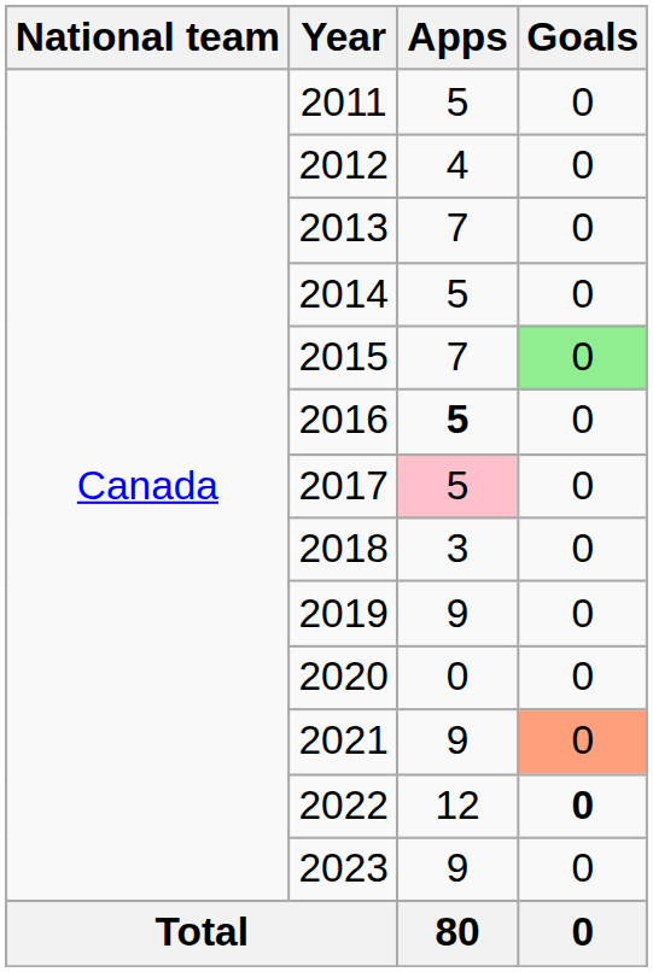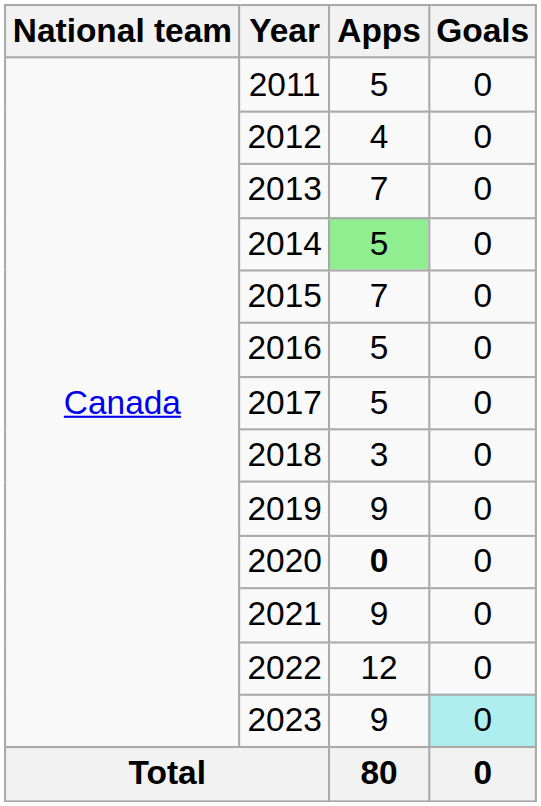2014 | Apps: no background -> lightgreen background
2015 | Goals: lightgreen background -> no background
2016 | Apps: bold -> normal
2017 | Apps: pink background -> no background
2020 | Apps: normal -> bold
2021 | Goals: lightsalmon background -> no background
2022 | Goals: bold -> normal
2023 | Goals: no background -> paleturquoise background
